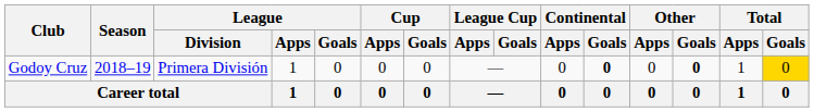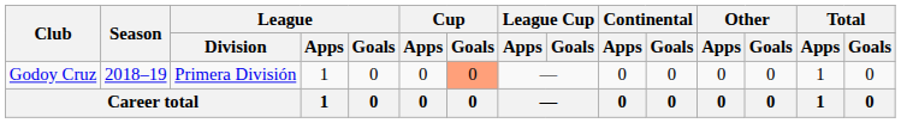Godoy Cruz | Cup / Goals: no background -> lightsalmon background
Godoy Cruz | Continental / Goals: bold -> normal
Godoy Cruz | Other / Goals: bold -> normal
Godoy Cruz | Total / Goals: gold background -> no background
